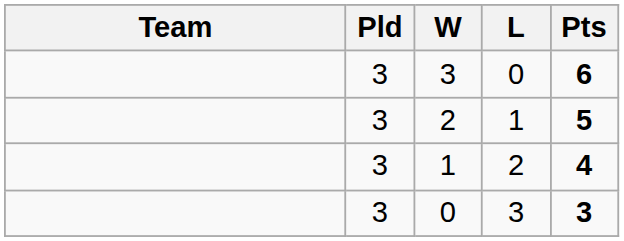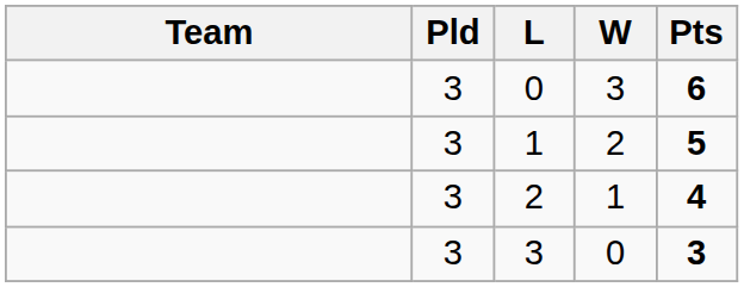columns swapped: W <-> L
